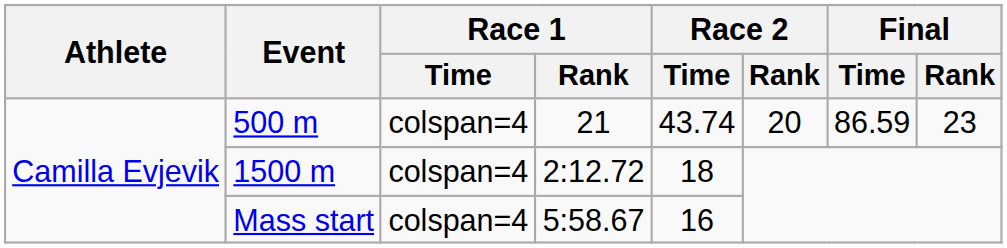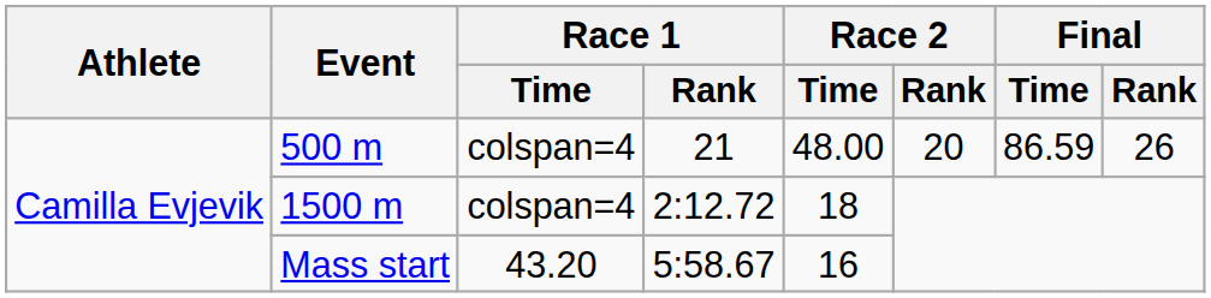500 m | Race 2 / Time: 43.74 -> 48.00
500 m | Final / Rank: 23 -> 26
Mass start | Race 1 / Time: colspan=4 -> 43.20
